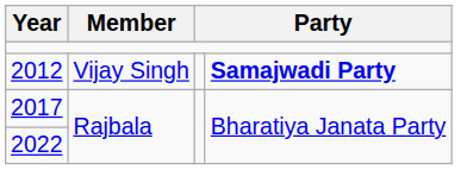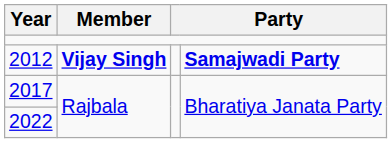2012 | Member: normal -> bold
